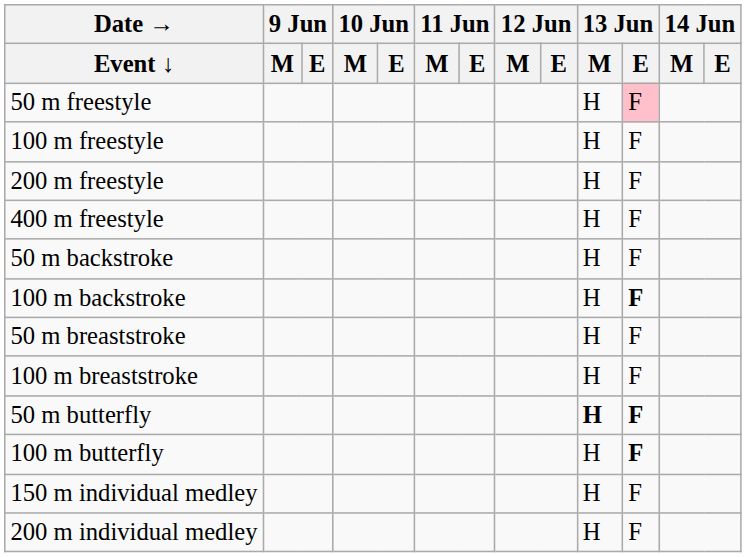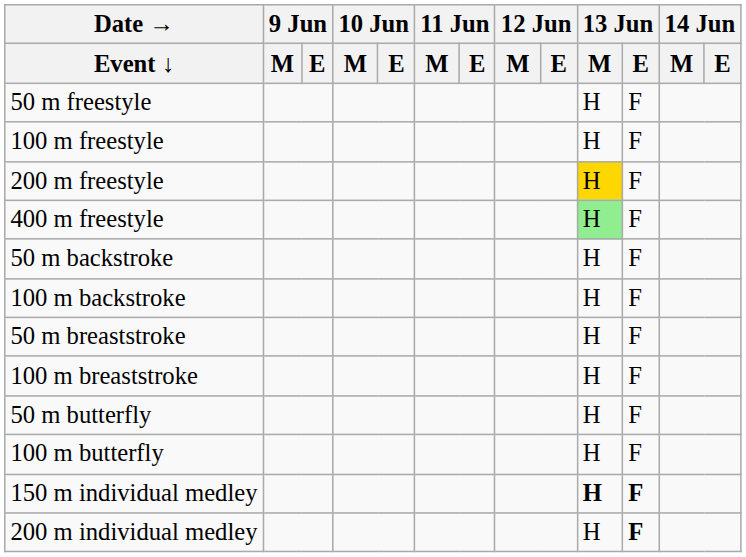50 m freestyle | 13 Jun / E: pink background -> no background
200 m freestyle | 13 Jun / M: no background -> gold background
400 m freestyle | 13 Jun / M: no background -> lightgreen background
100 m backstroke | 13 Jun / E: bold -> normal
50 m butterfly | 13 Jun / M: bold -> normal
50 m butterfly | 13 Jun / E: bold -> normal
100 m butterfly | 13 Jun / E: bold -> normal
150 m individual medley | 13 Jun / M: normal -> bold
150 m individual medley | 13 Jun / E: normal -> bold
200 m individual medley | 13 Jun / E: normal -> bold
